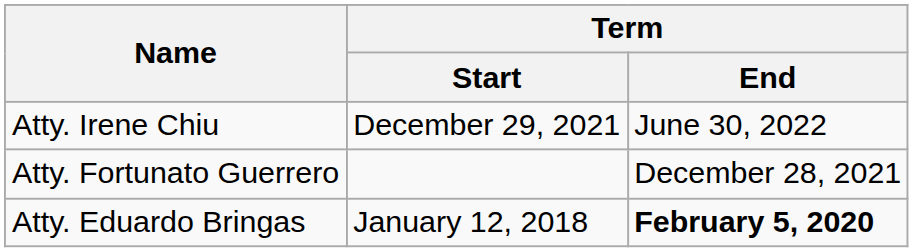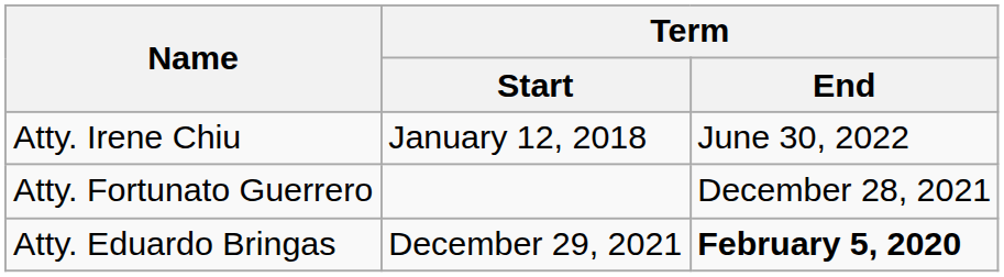Atty. Irene Chiu | Term / Start: December 29, 2021 -> January 12, 2018
Atty. Eduardo Bringas | Term / Start: January 12, 2018 -> December 29, 2021
